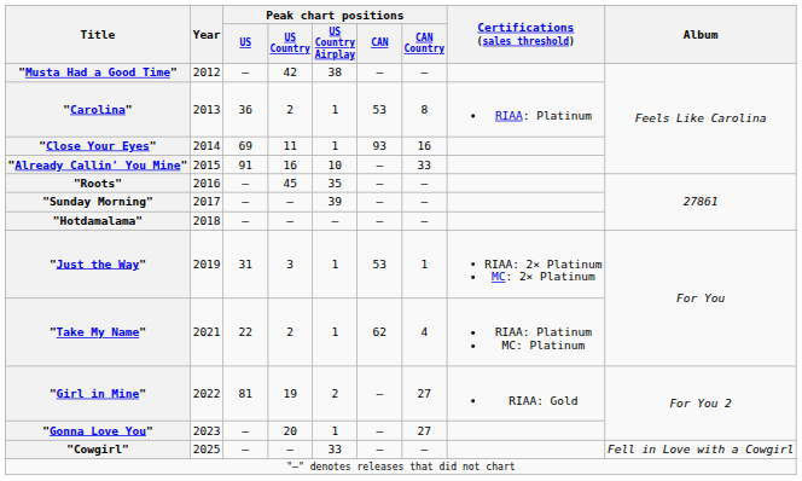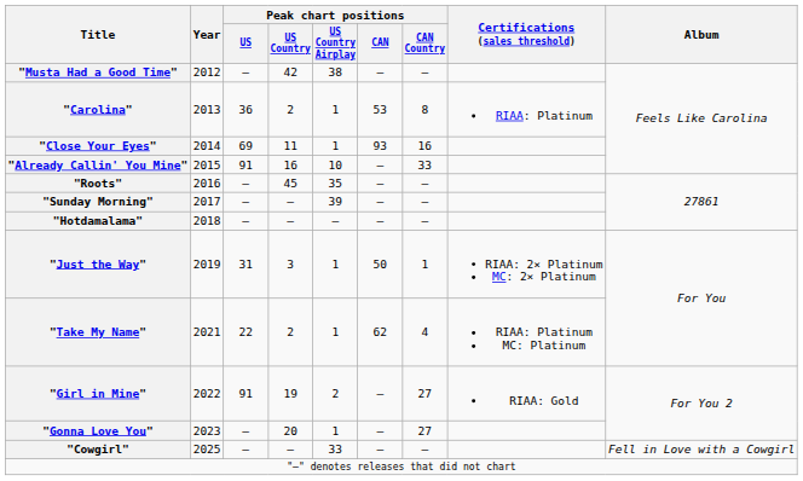"Just the Way" | Peak chart positions / CAN: 53 -> 50
"Girl in Mine" | Peak chart positions / US: 81 -> 91
